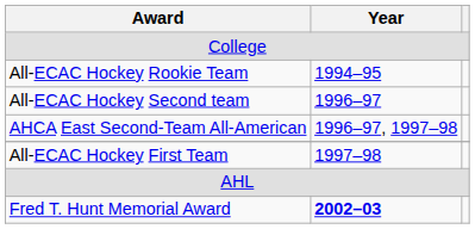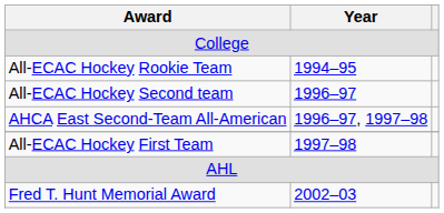Fred T. Hunt Memorial Award | Year: bold -> normal
